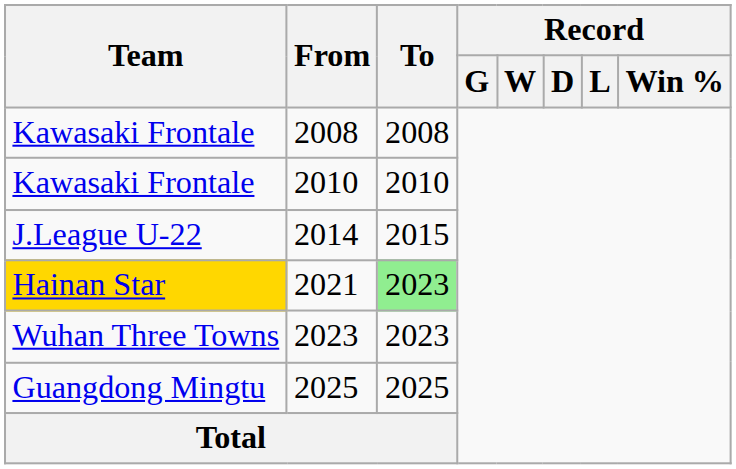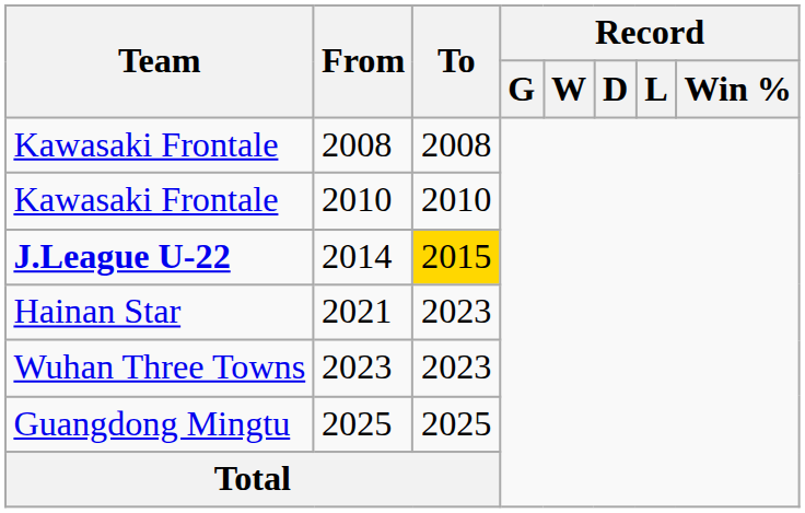2014 | Team: normal -> bold
2014 | To: no background -> gold background
2021 | Team: gold background -> no background
2021 | To: lightgreen background -> no background
